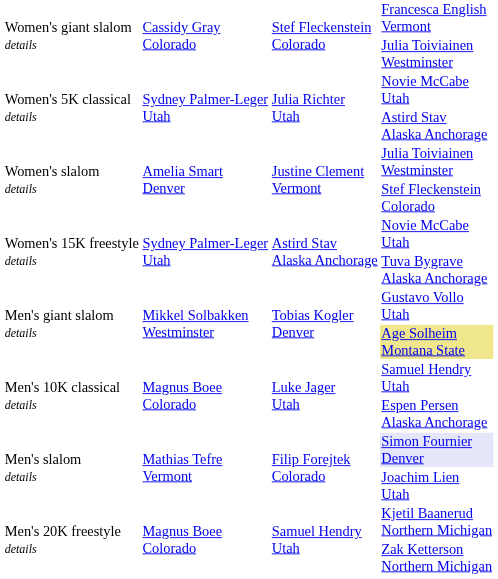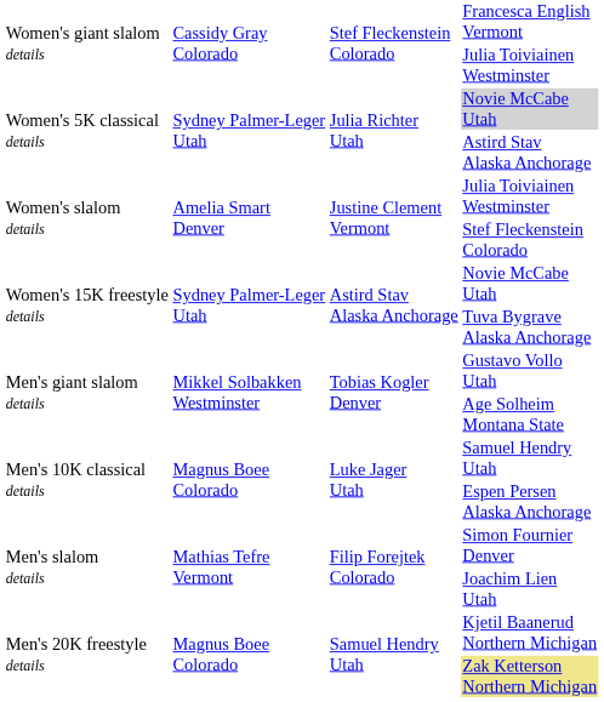Women's 5K classical details / Novie McCabe Utah | column 4: no background -> lightgrey background
Age Solheim Montana State | column 4: khaki background -> no background
Simon Fournier Denver | column 4: lavender background -> no background
Zak Ketterson Northern Michigan | column 4: no background -> khaki background
